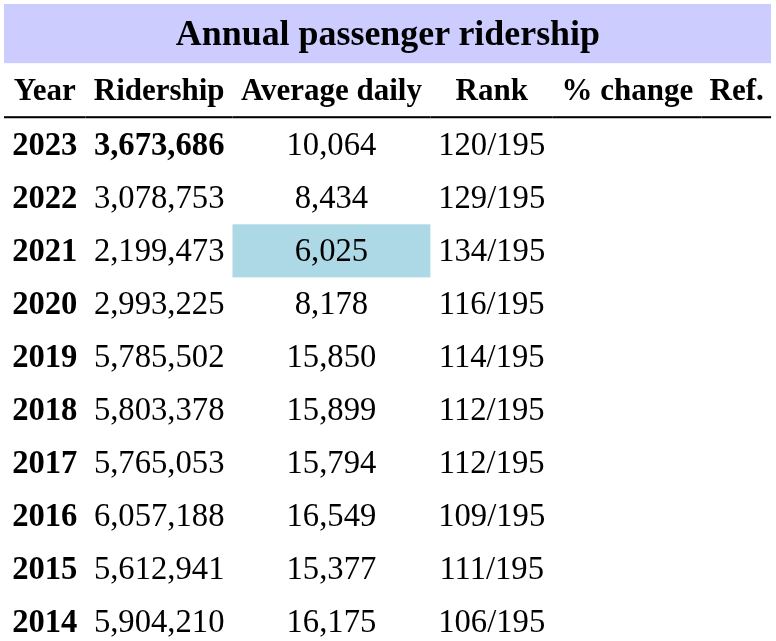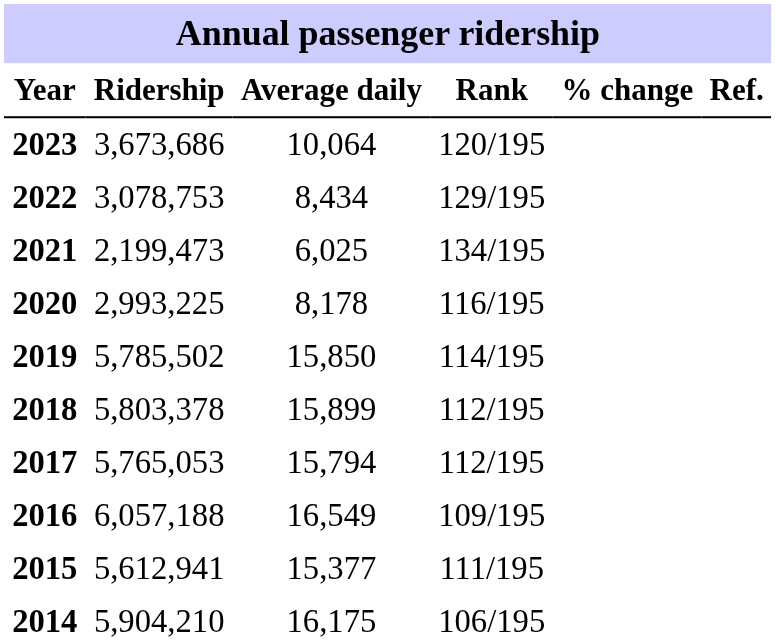2023 | Ridership: bold -> normal
2021 | Average daily: lightblue background -> no background
